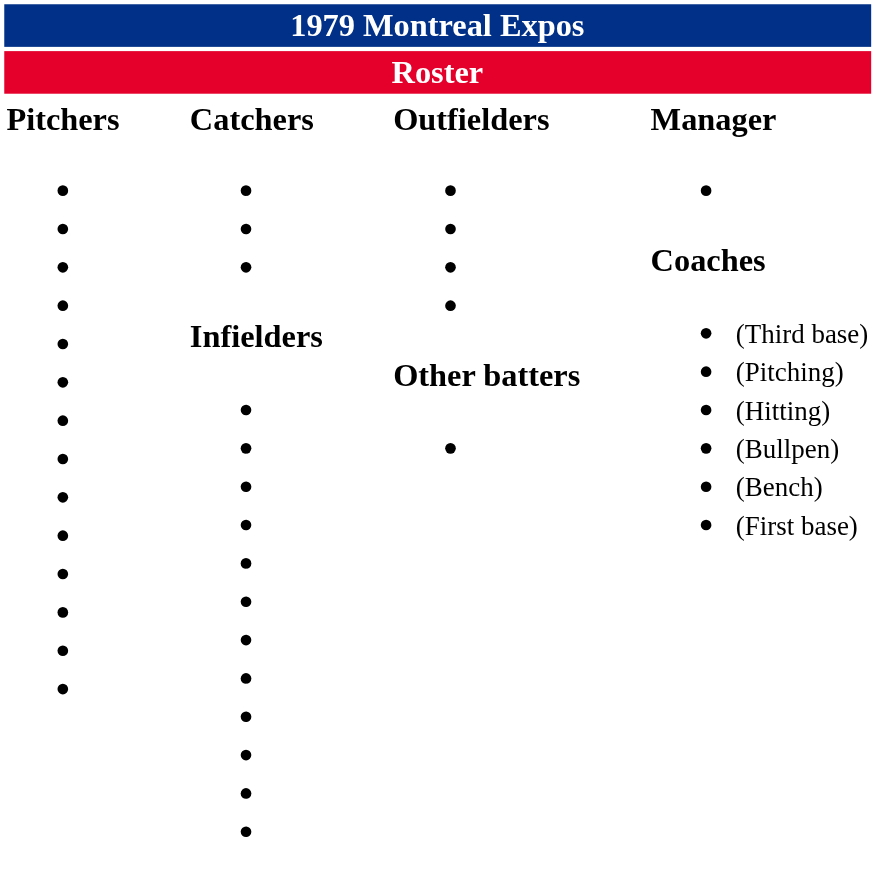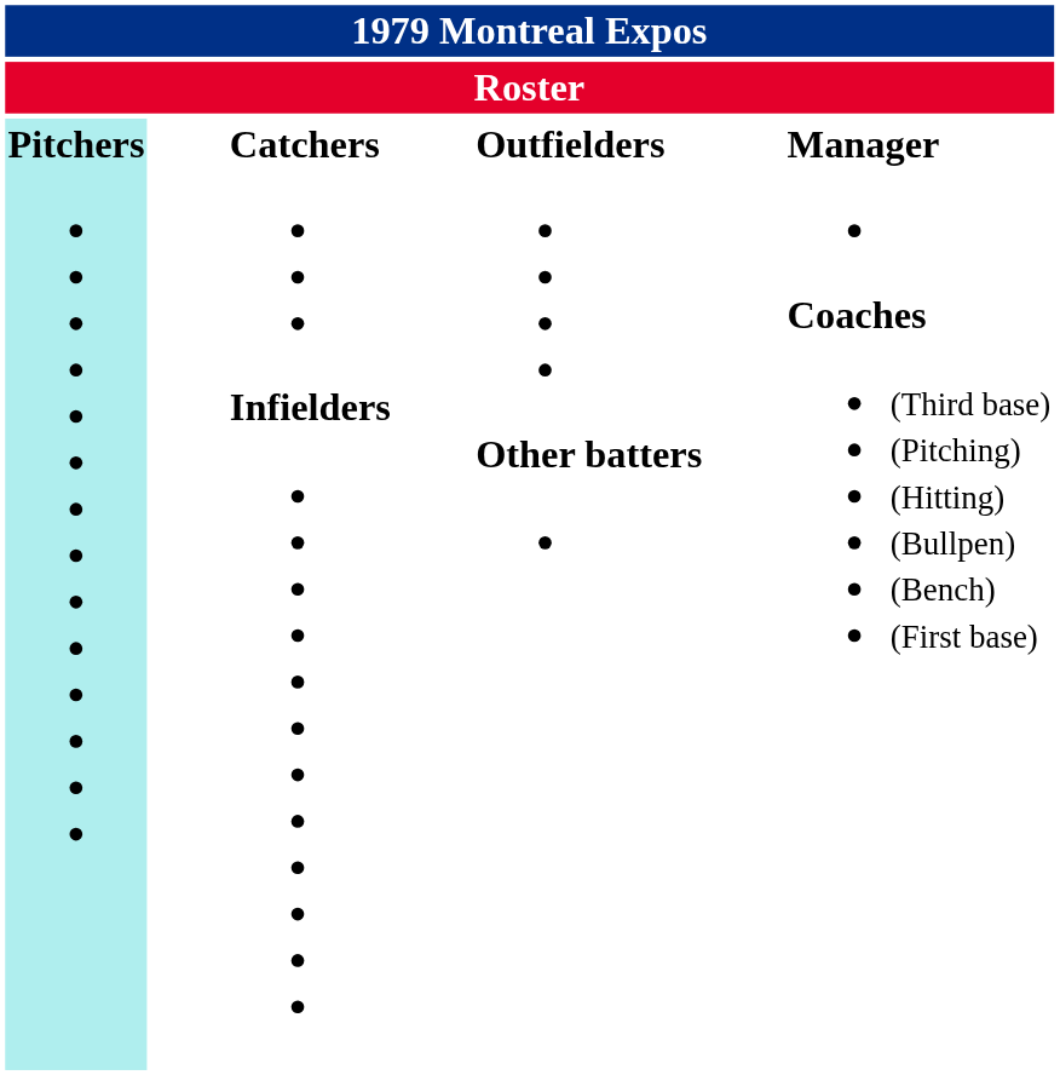Pitchers | column 1: no background -> paleturquoise background
